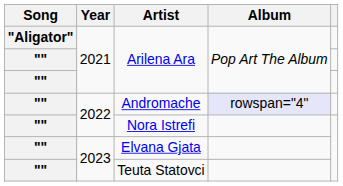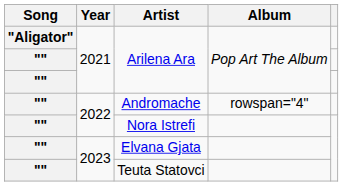Andromache | Album: lavender background -> no background
